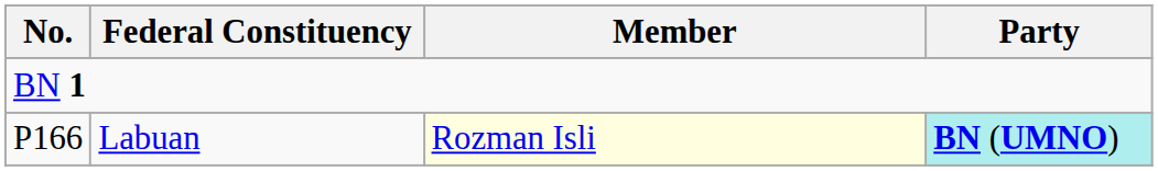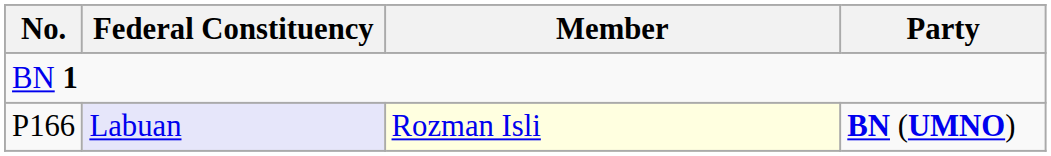P166 | Federal Constituency: no background -> lavender background
P166 | Party: paleturquoise background -> no background
